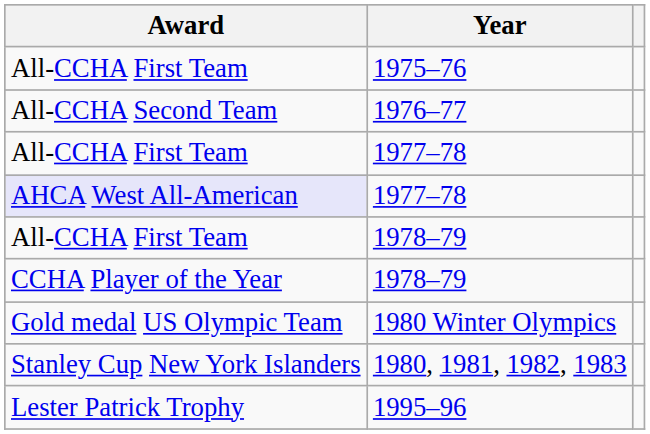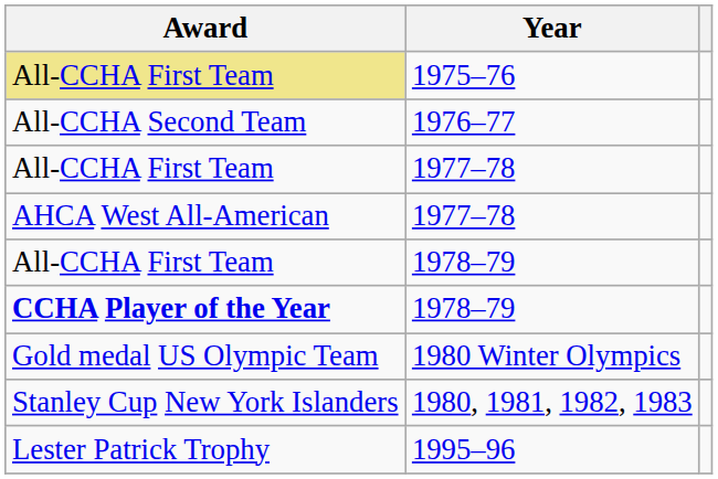All-CCHA First Team / 1975–76 | Award: no background -> khaki background
AHCA West All-American | Award: lavender background -> no background
CCHA Player of the Year | Award: normal -> bold
